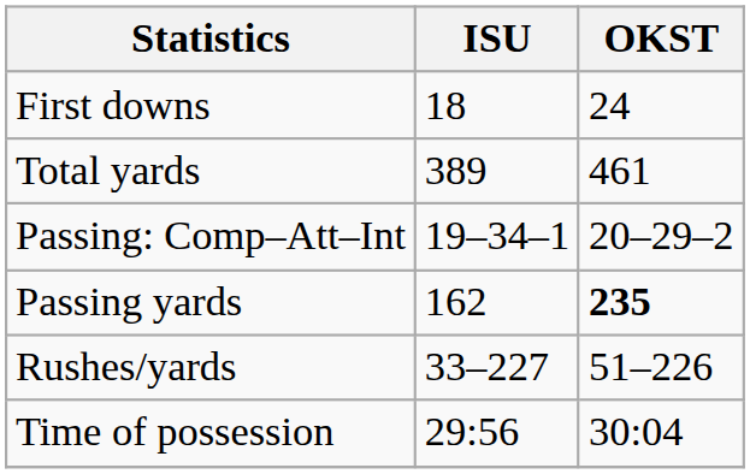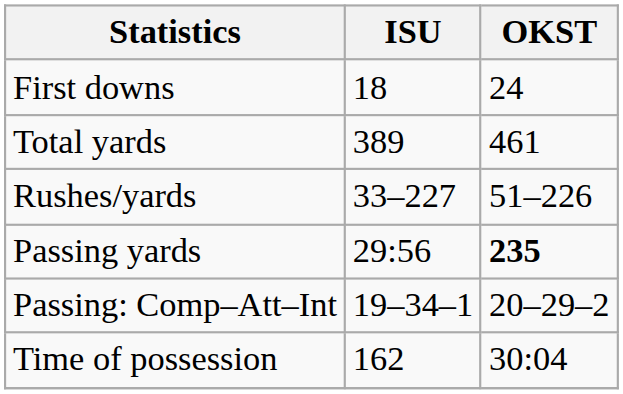rows swapped: Rushes/yards <-> Passing: Comp–Att–Int
Passing yards | ISU: 162 -> 29:56
Time of possession | ISU: 29:56 -> 162
